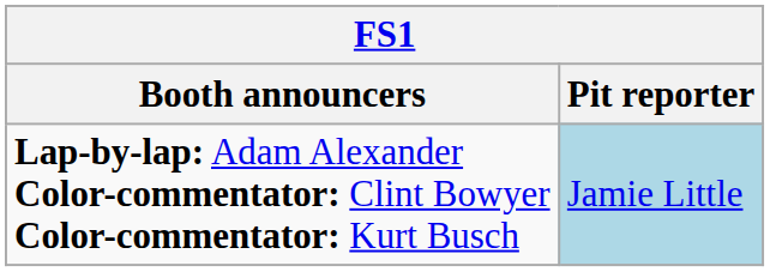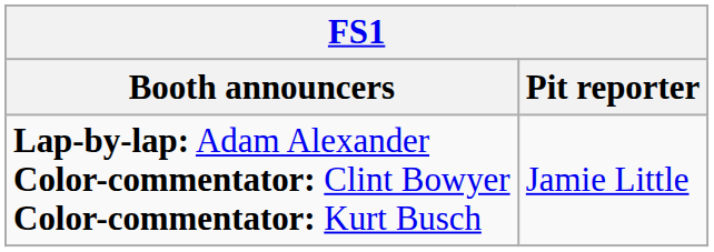row 3 | Pit reporter: lightblue background -> no background
